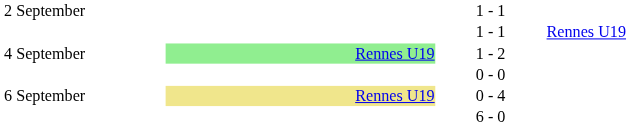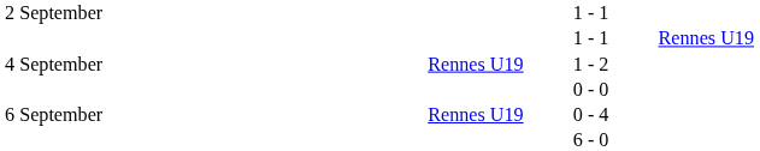1 - 2 | column 2: lightgreen background -> no background
0 - 4 | column 2: khaki background -> no background
